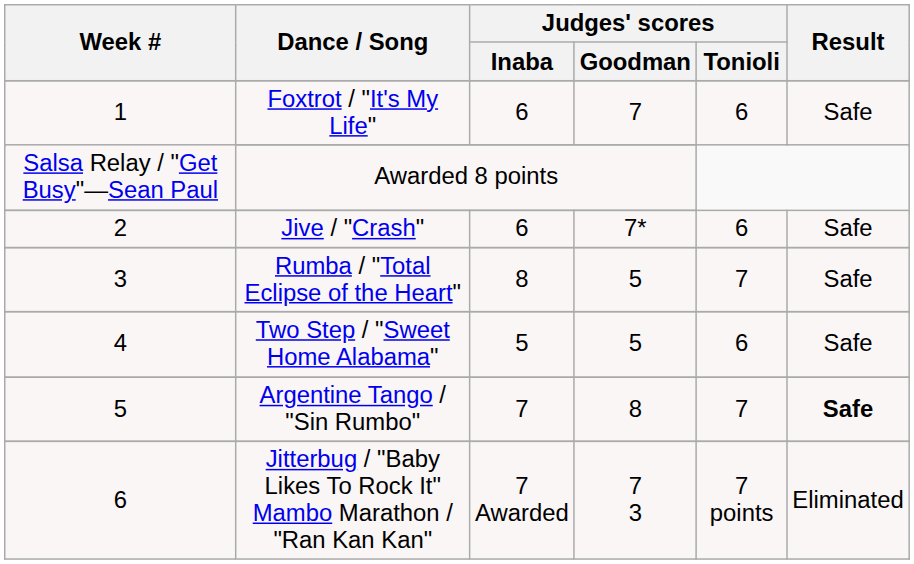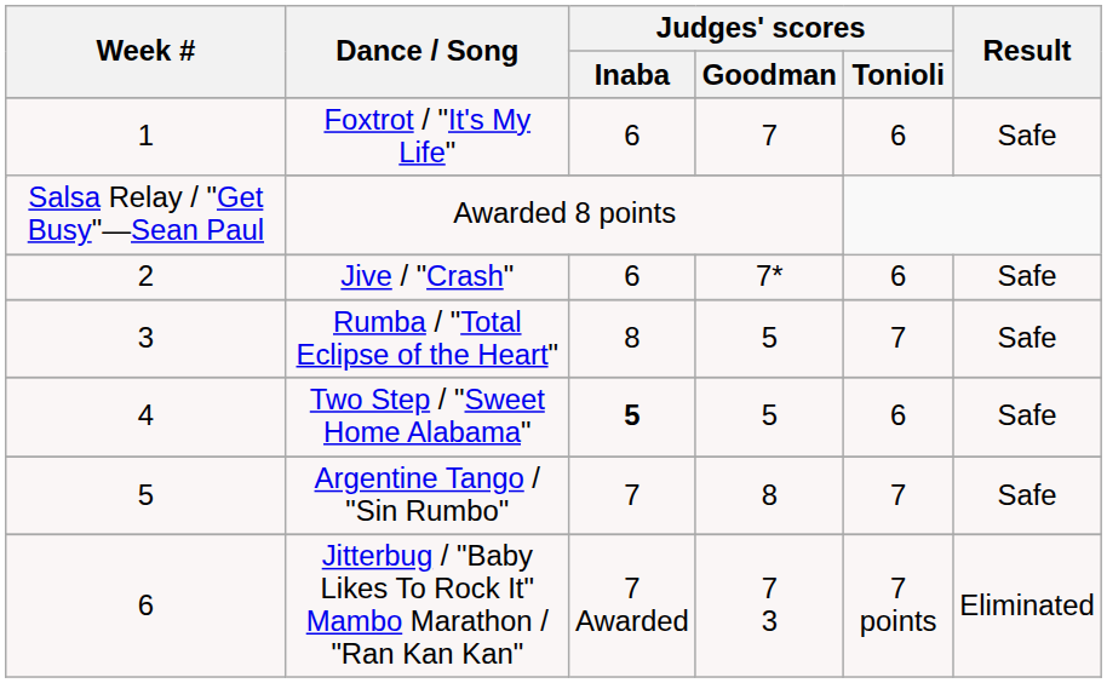Two Step / "Sweet Home Alabama" | Judges' scores / Inaba: normal -> bold
Argentine Tango / "Sin Rumbo" | Result: bold -> normal
